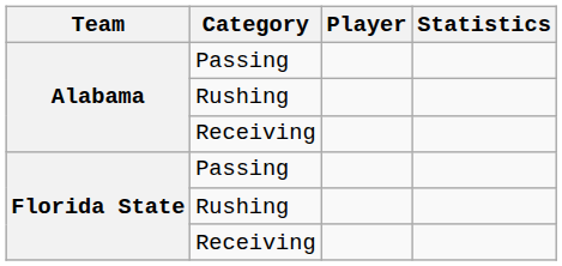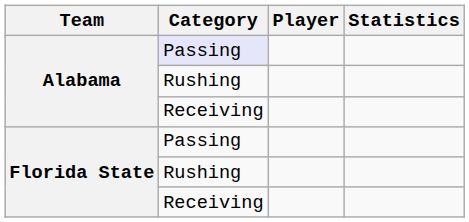Alabama / Passing | Category: no background -> lavender background
